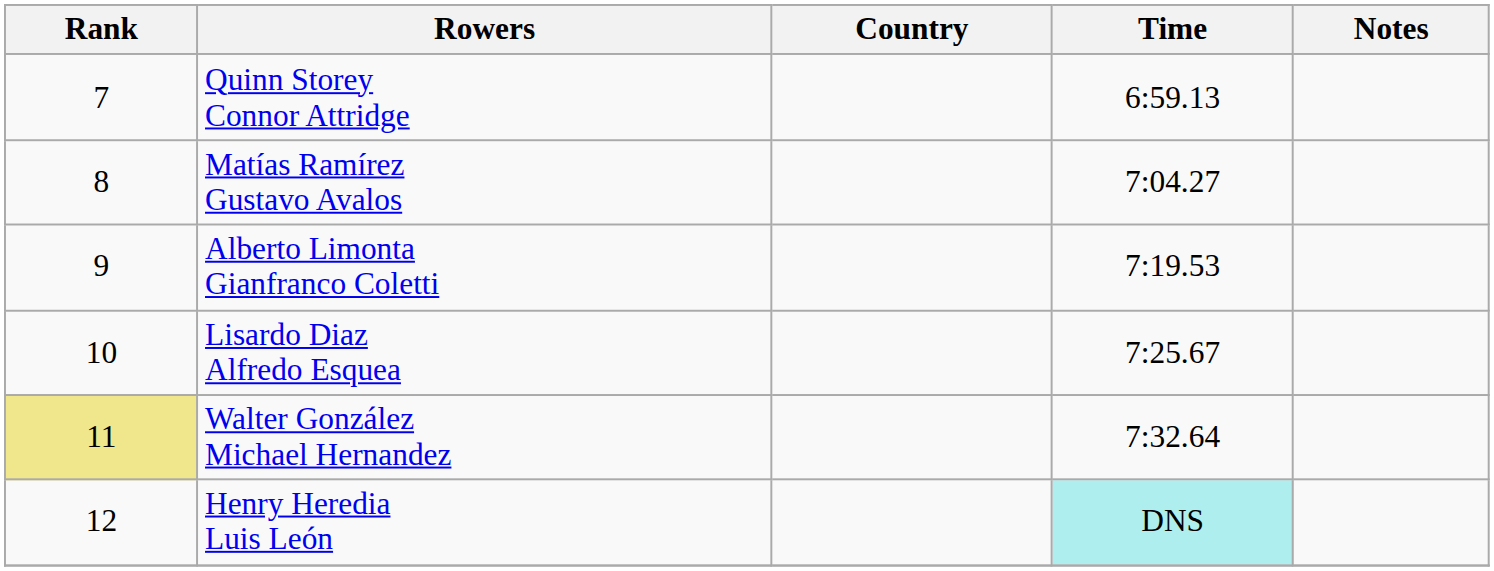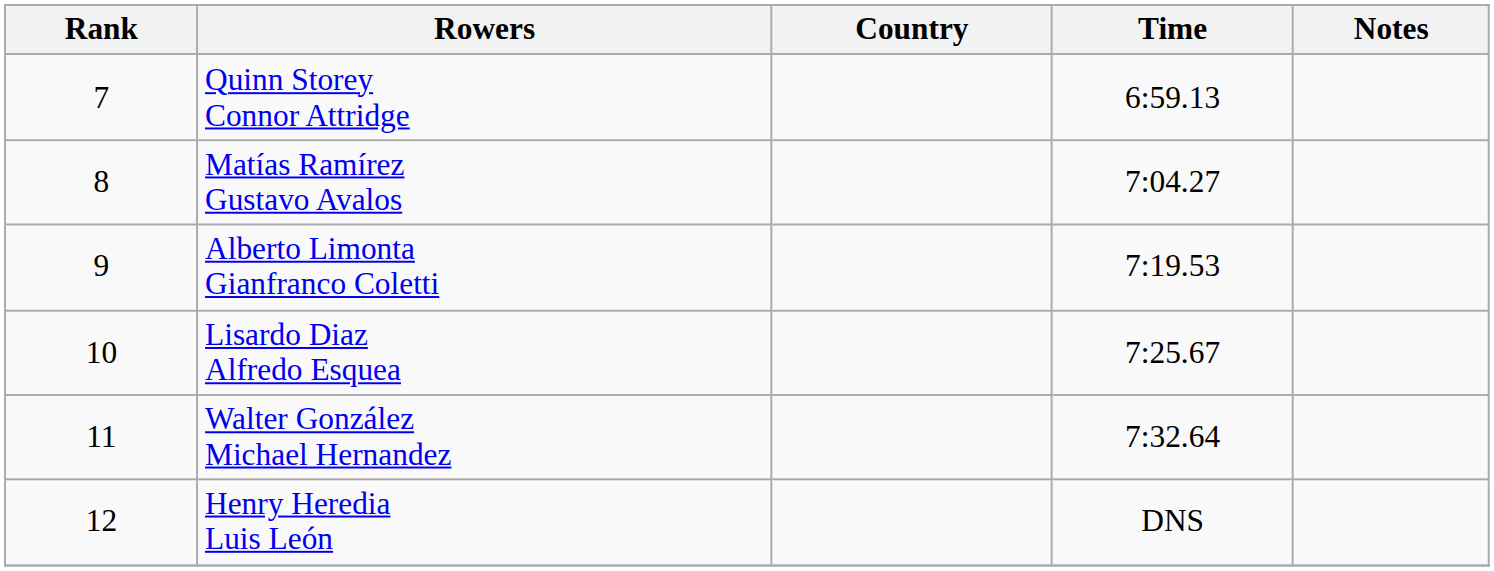Walter González Michael Hernandez | Rank: khaki background -> no background
Henry Heredia Luis León | Time: paleturquoise background -> no background
